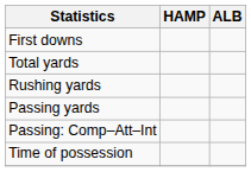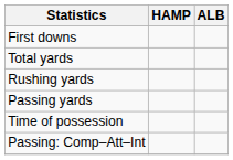rows swapped: Passing: Comp–Att–Int <-> Time of possession
